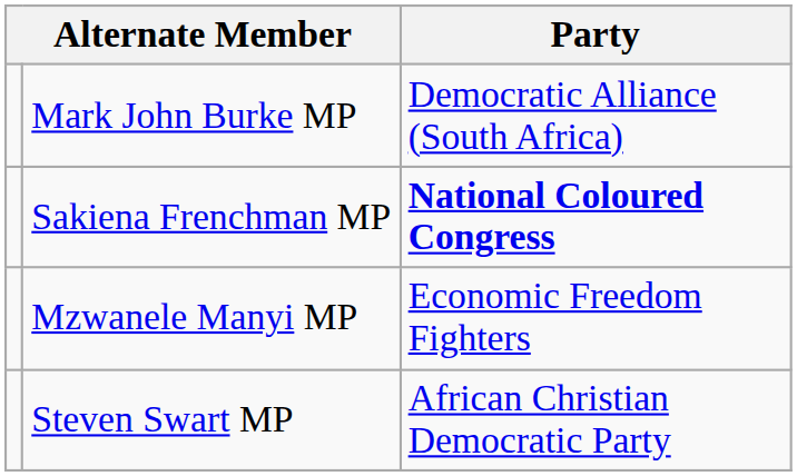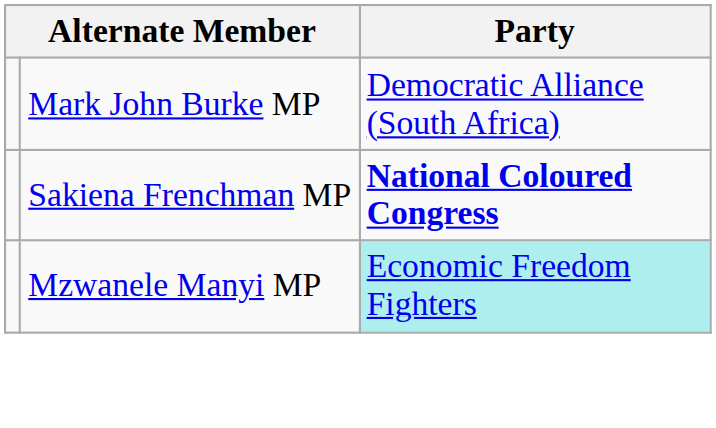Mzwanele Manyi MP | Party: no background -> paleturquoise background
- row: Steven Swart MP | African Christian Democratic Party
